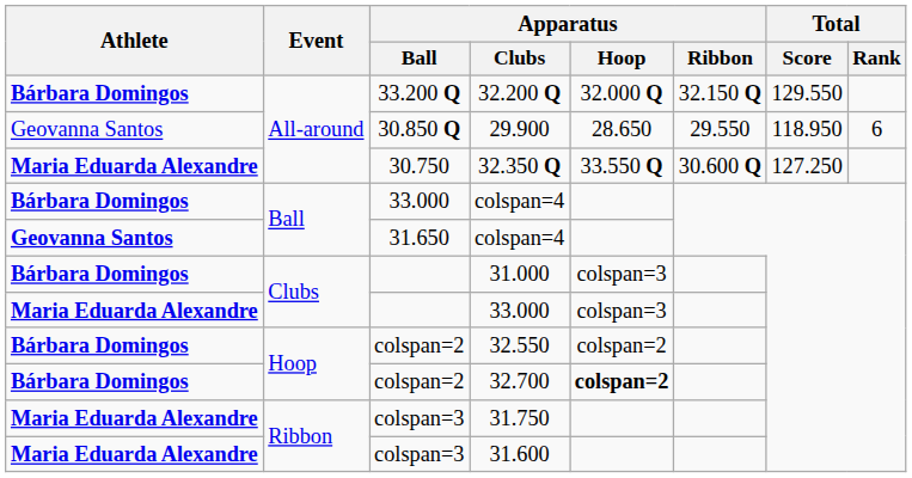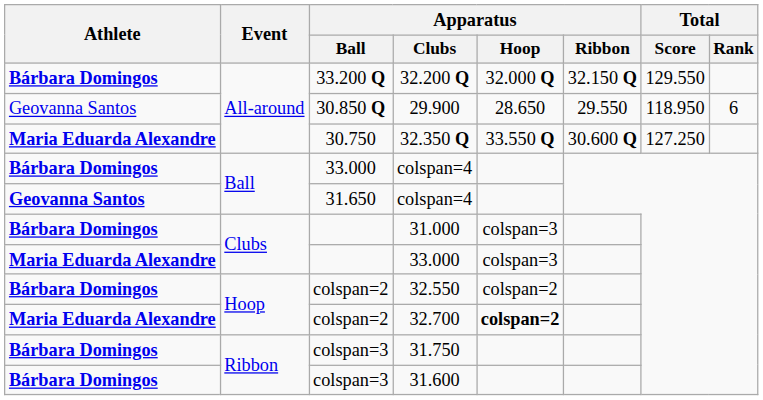32.700 | Athlete: Bárbara Domingos -> Maria Eduarda Alexandre
31.750 | Athlete: Maria Eduarda Alexandre -> Bárbara Domingos
31.600 | Athlete: Maria Eduarda Alexandre -> Bárbara Domingos
